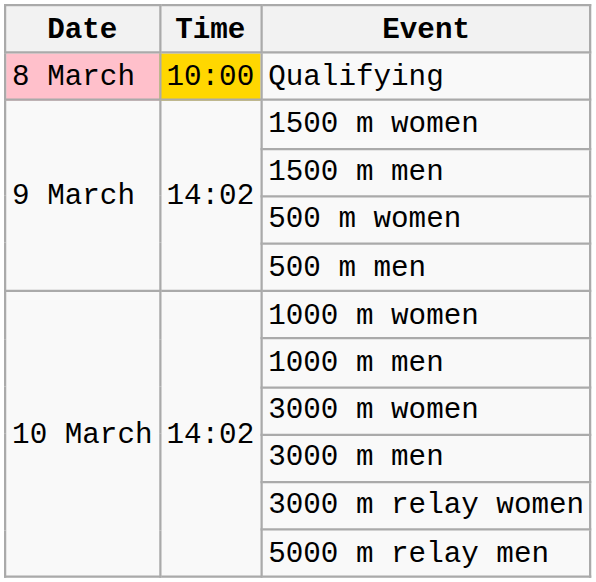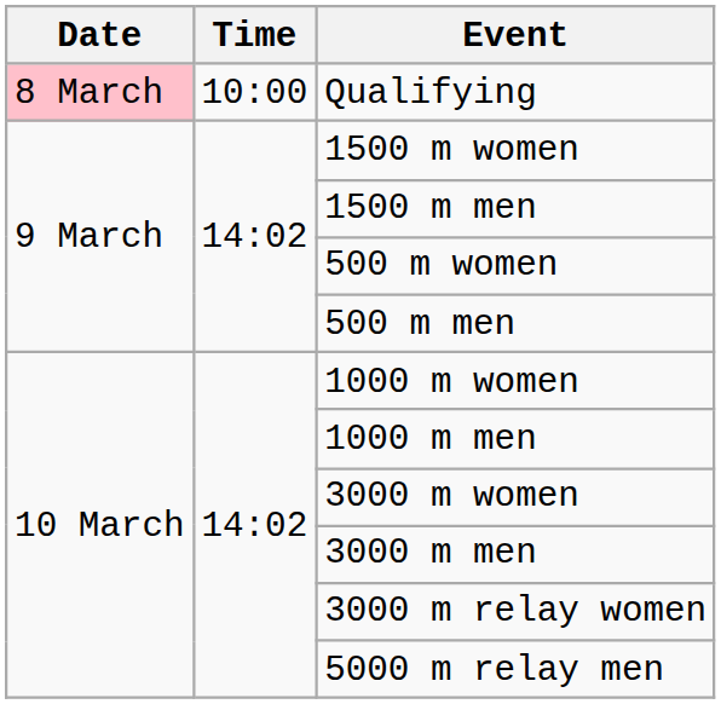Qualifying | Time: gold background -> no background
